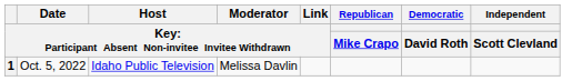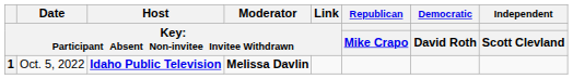1 | column 3: normal -> bold
1 | column 4: normal -> bold
